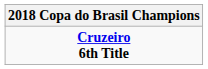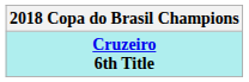row 2 | column 1: no background -> paleturquoise background
